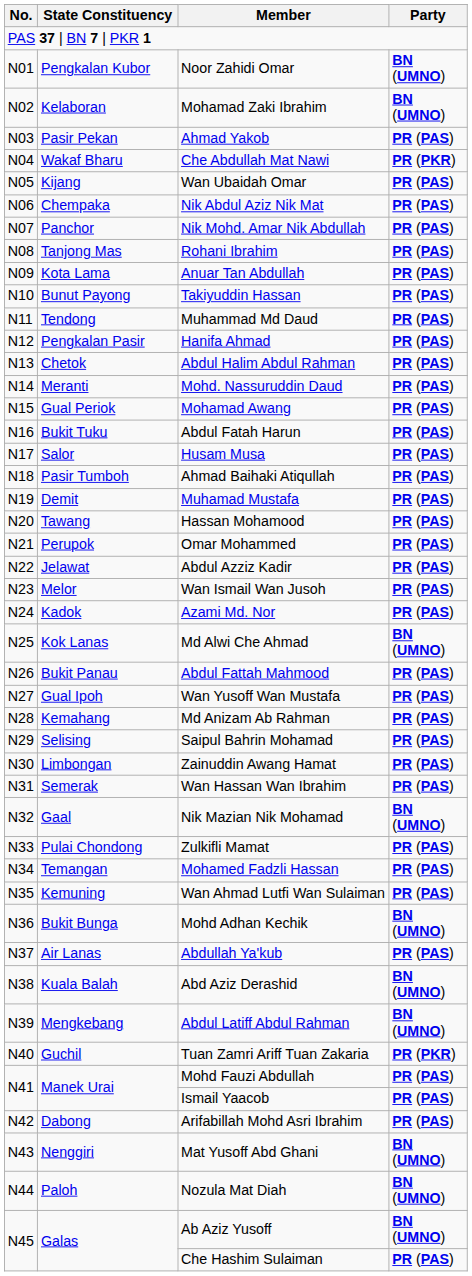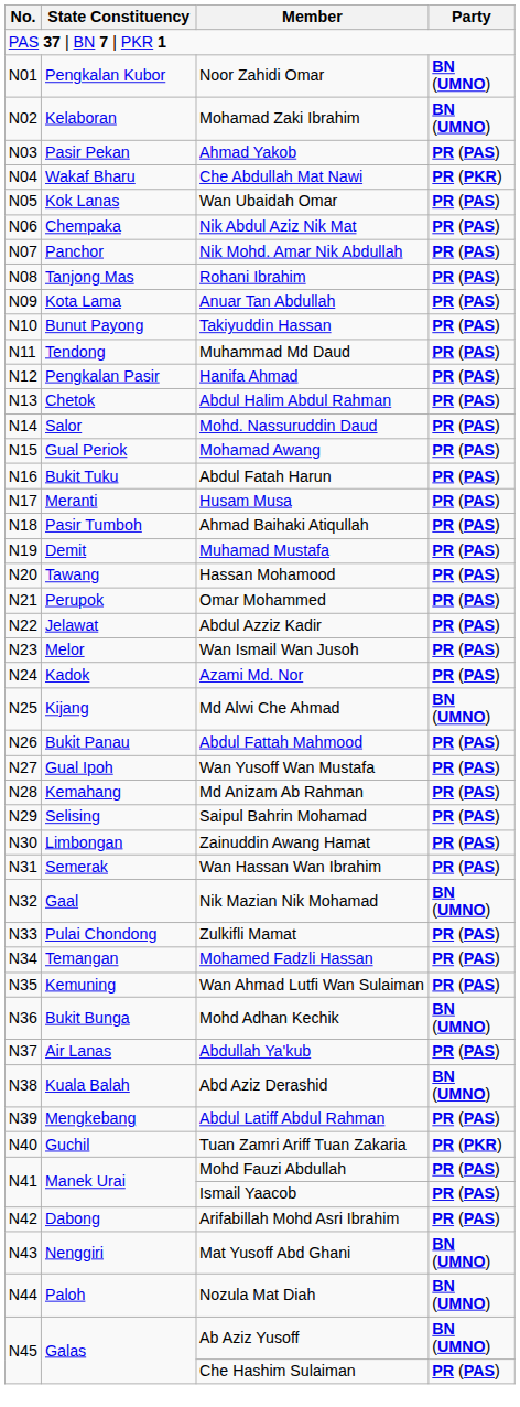Wan Ubaidah Omar | State Constituency: Kijang -> Kok Lanas
Mohd. Nassuruddin Daud | State Constituency: Meranti -> Salor
Husam Musa | State Constituency: Salor -> Meranti
Md Alwi Che Ahmad | State Constituency: Kok Lanas -> Kijang
Abdul Latiff Abdul Rahman | Party: BN (UMNO) -> PR (PAS)
